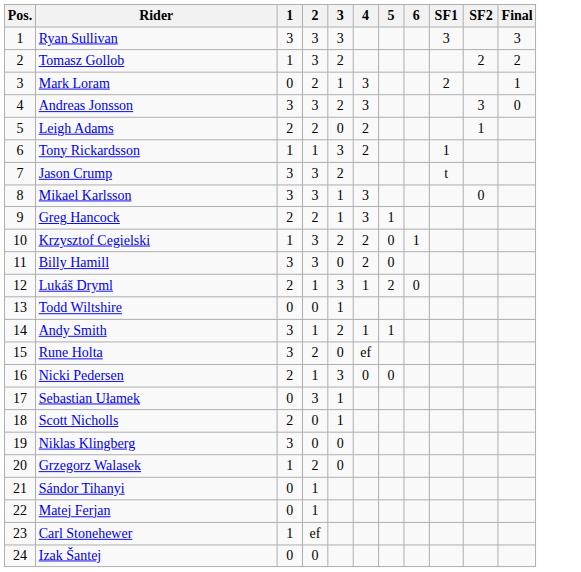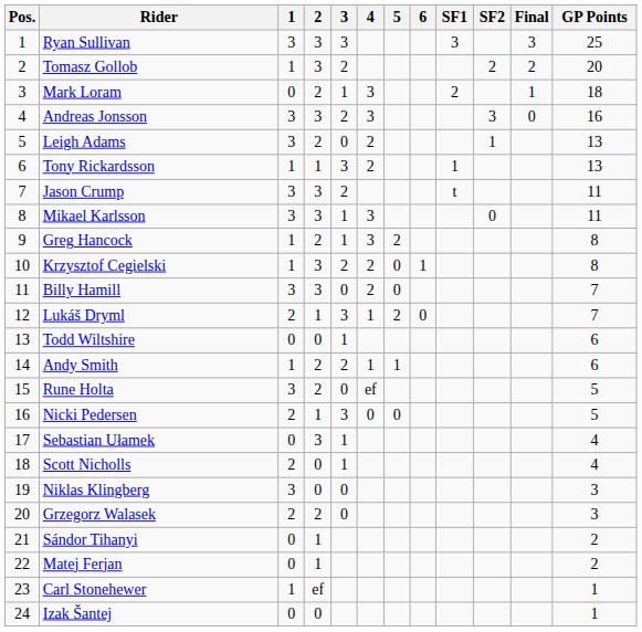+ column: GP Points | 25 | 20 | 18 | 16 | 13 | 13 | 11 | 11 | 8 | 8 | 7 | 7 | 6 | 6 | 5 | 5 | 4 | 4 | 3 | 3 | 2 | 2 | 1 | 1
Leigh Adams | 1: 2 -> 3
Greg Hancock | 1: 2 -> 1
Greg Hancock | 5: 1 -> 2
Andy Smith | 1: 3 -> 1
Andy Smith | 2: 1 -> 2
Grzegorz Walasek | 1: 1 -> 2
